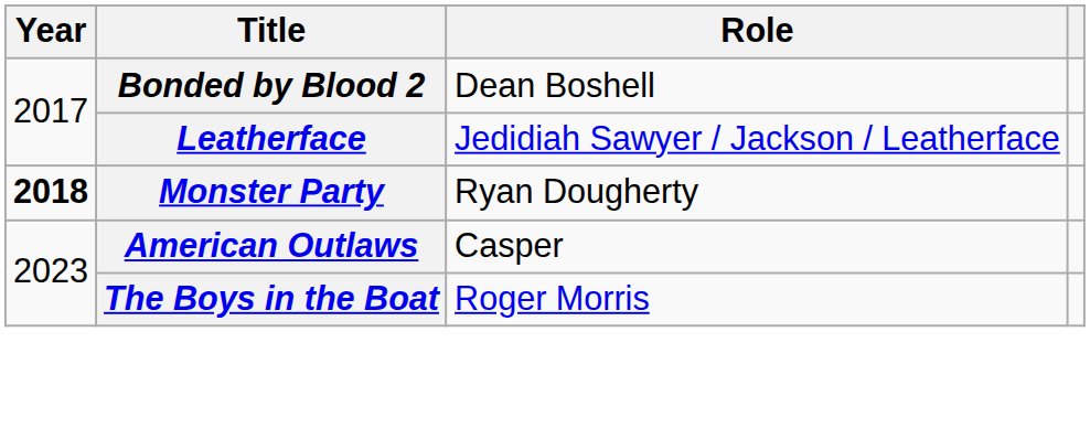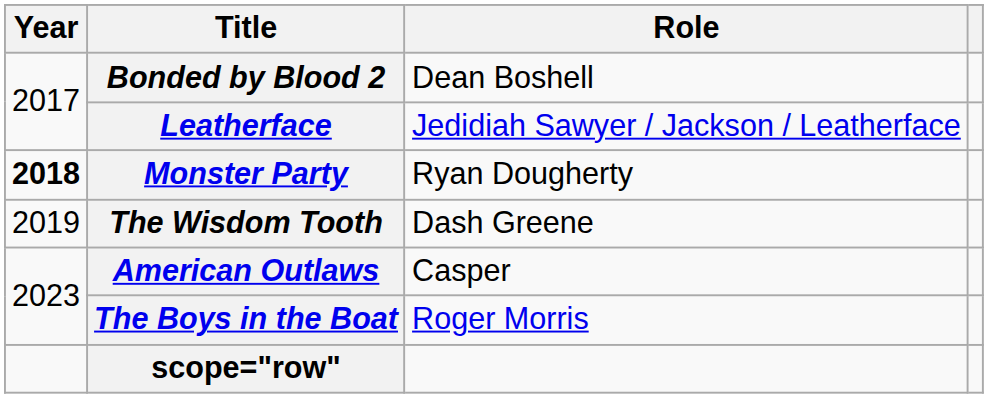+ row: 2019 | The Wisdom Tooth | Dash Greene
+ row: scope="row"
